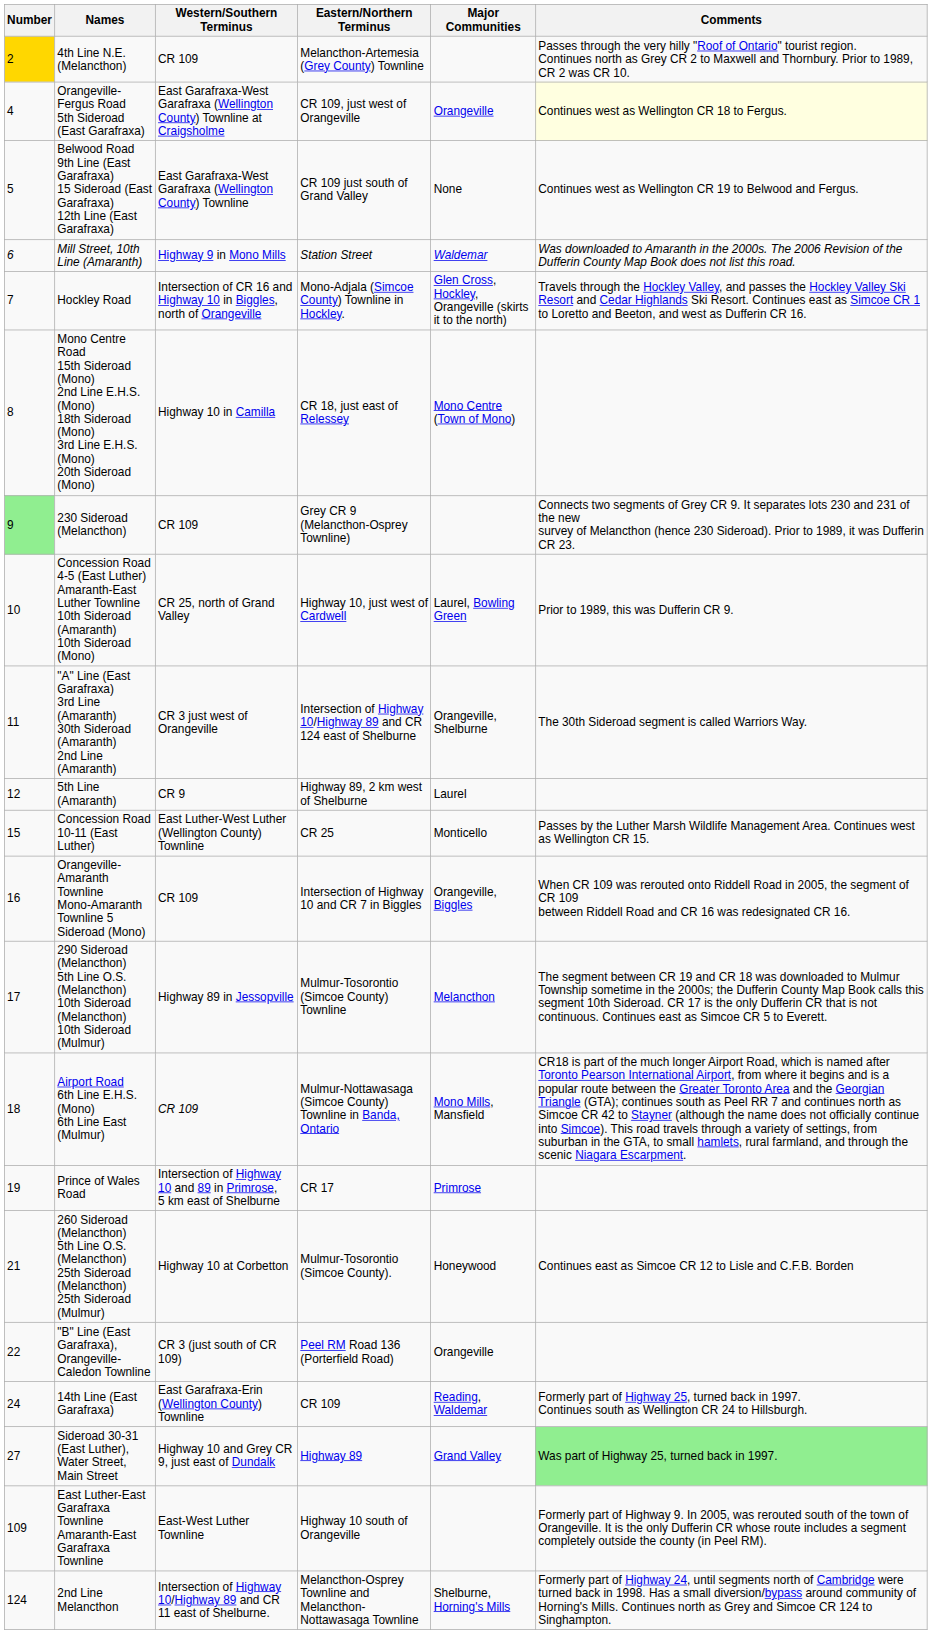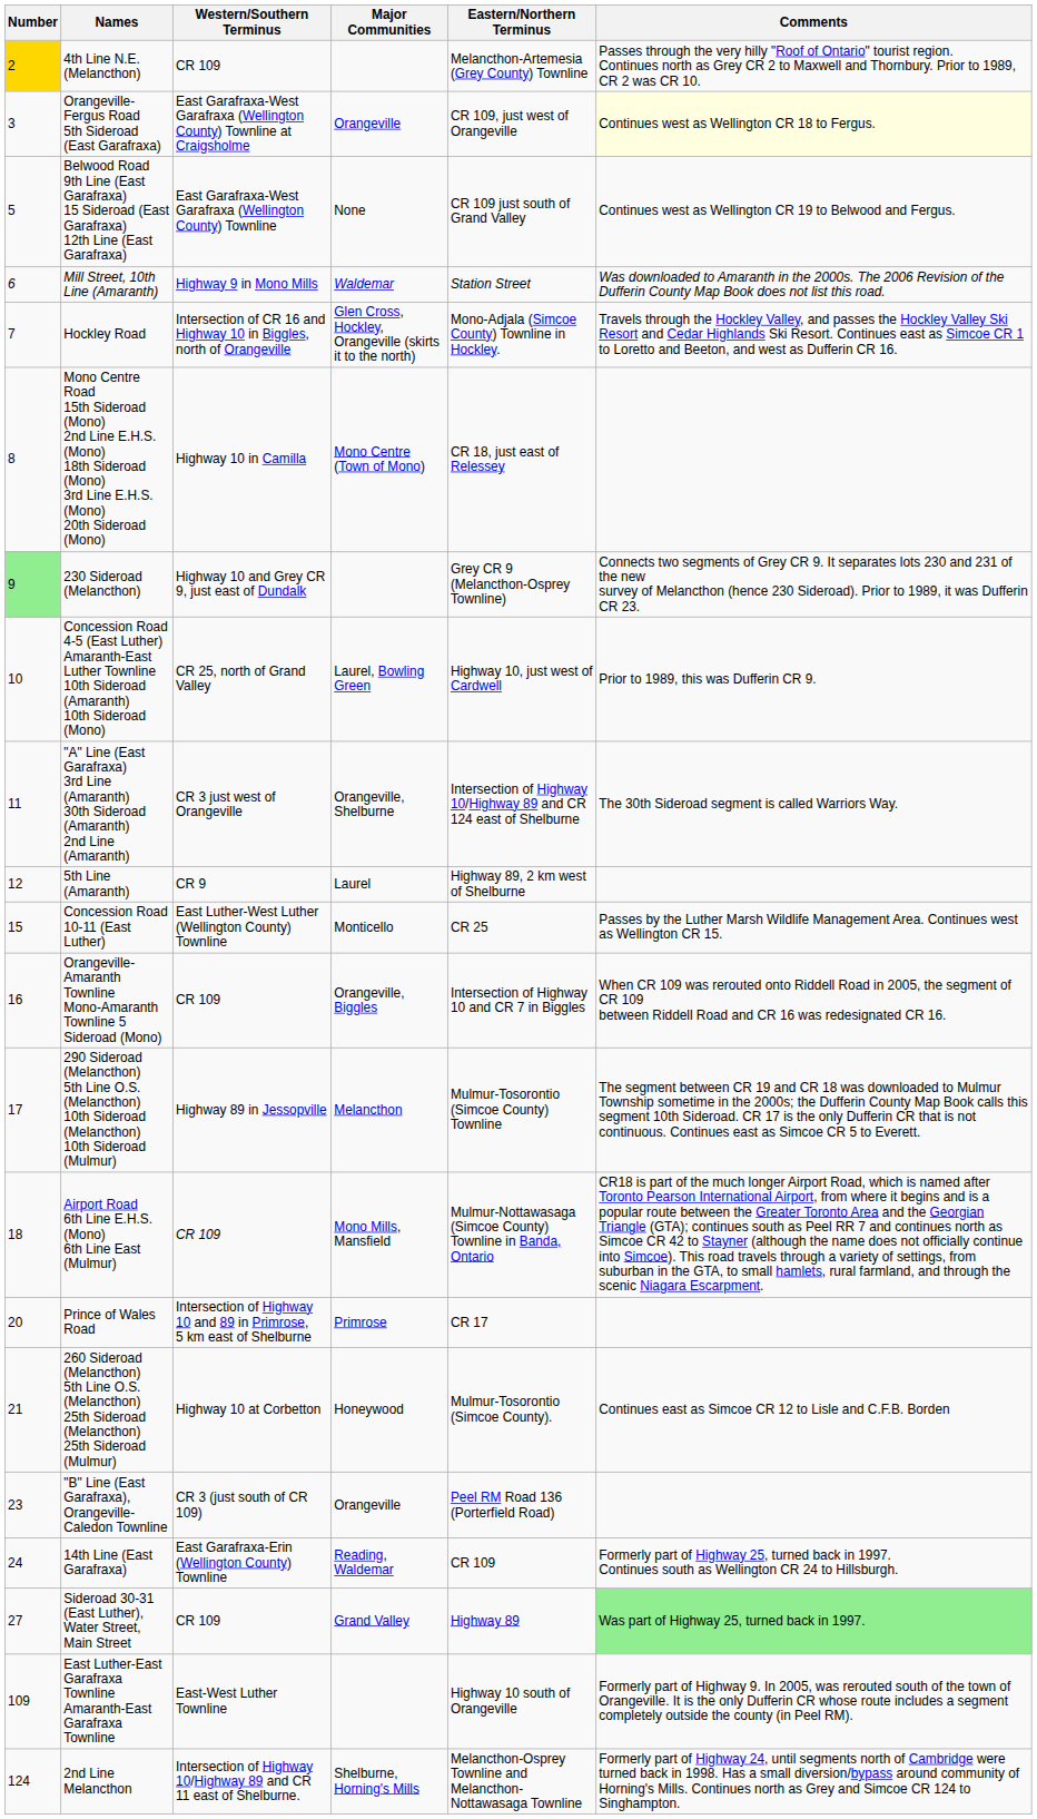columns swapped: Eastern/Northern Terminus <-> Major Communities
Orangeville-Fergus Road 5th Sideroad (East Garafraxa) | Number: 4 -> 3
230 Sideroad (Melancthon) | Western/Southern Terminus: CR 109 -> Highway 10 and Grey CR 9, just east of Dundalk
Prince of Wales Road | Number: 19 -> 20
"B" Line (East Garafraxa), Orangeville-Caledon Townline | Number: 22 -> 23
Sideroad 30-31 (East Luther), Water Street, Main Street | Western/Southern Terminus: Highway 10 and Grey CR 9, just east of Dundalk -> CR 109
